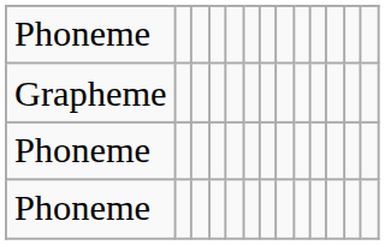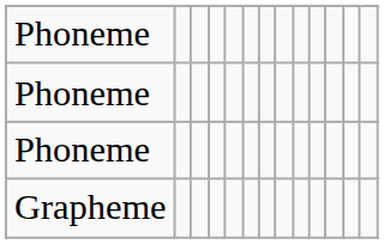row 2 | column 1: Grapheme -> Phoneme
row 4 | column 1: Phoneme -> Grapheme
